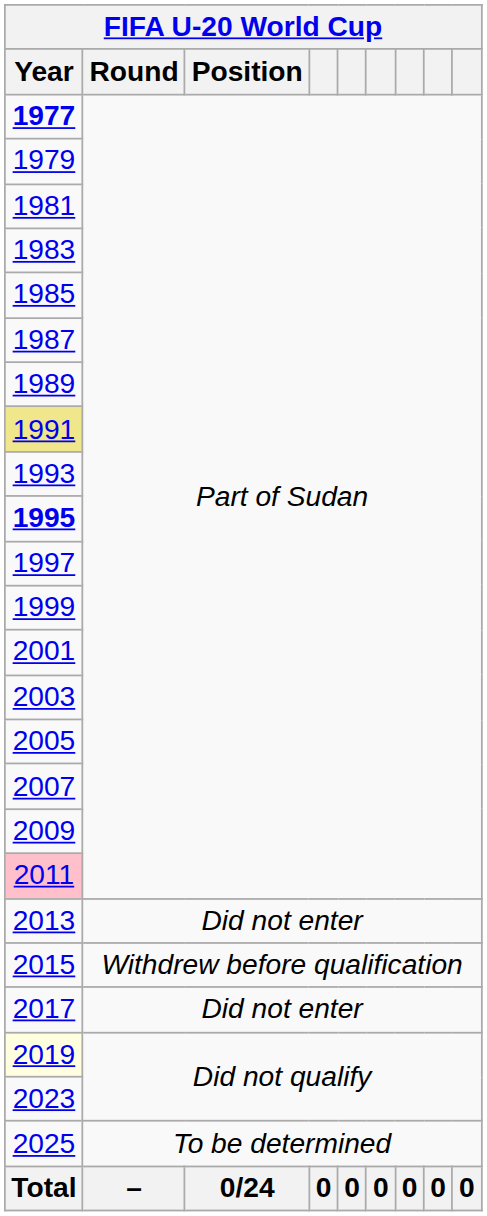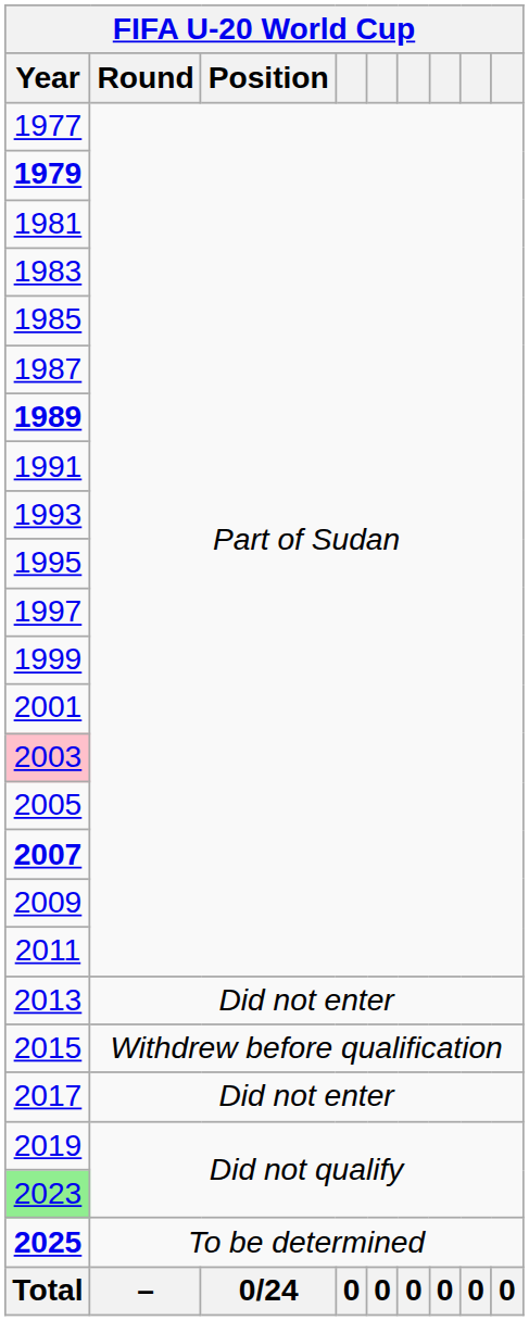1977 | Year: bold -> normal
1979 | Year: normal -> bold
1989 | Year: normal -> bold
1991 | Year: khaki background -> no background
1995 | Year: bold -> normal
2003 | Year: no background -> pink background
2007 | Year: normal -> bold
2011 | Year: pink background -> no background
2019 | Year: lightyellow background -> no background
2023 | Year: no background -> lightgreen background
2025 | Year: normal -> bold
